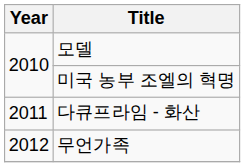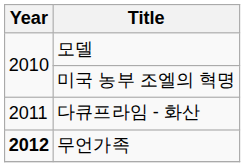무언가족 | Year: normal -> bold
